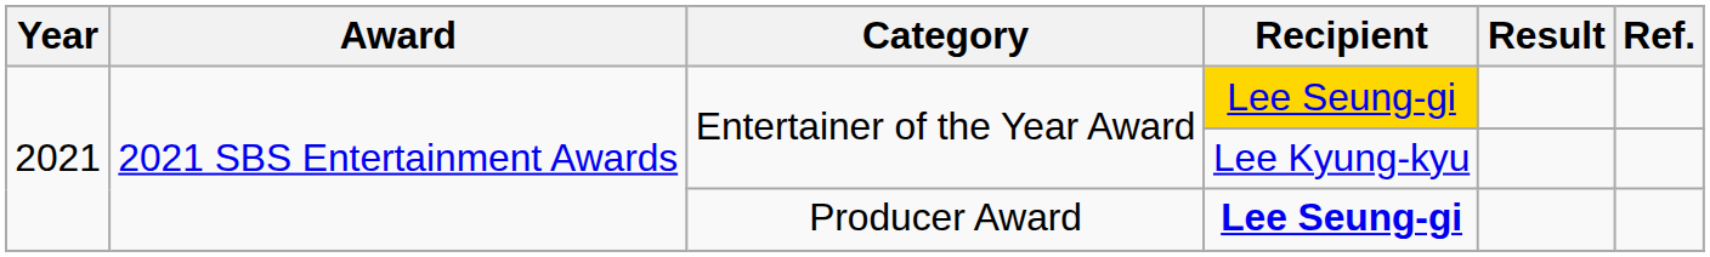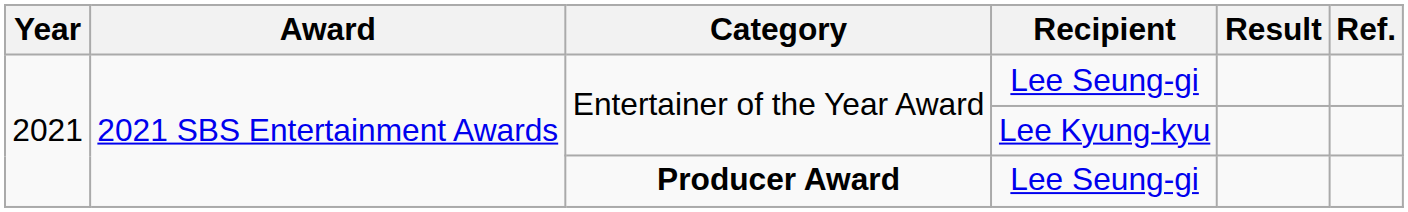Entertainer of the Year Award / Lee Seung-gi | Recipient: gold background -> no background
Producer Award | Category: normal -> bold
Producer Award | Recipient: bold -> normal
